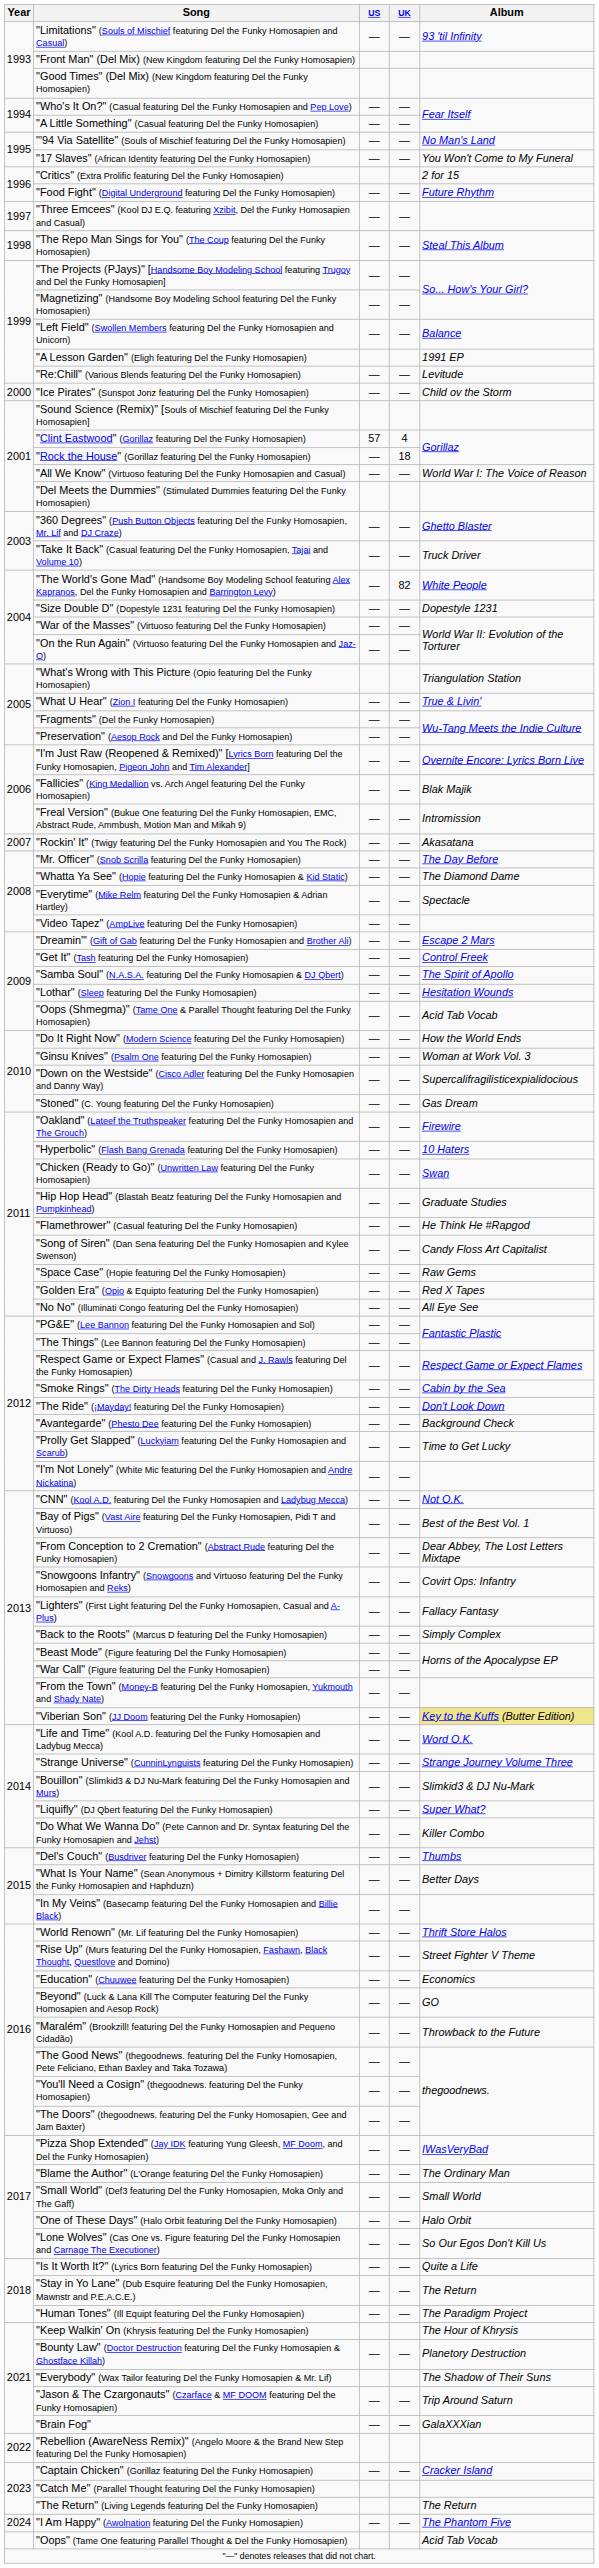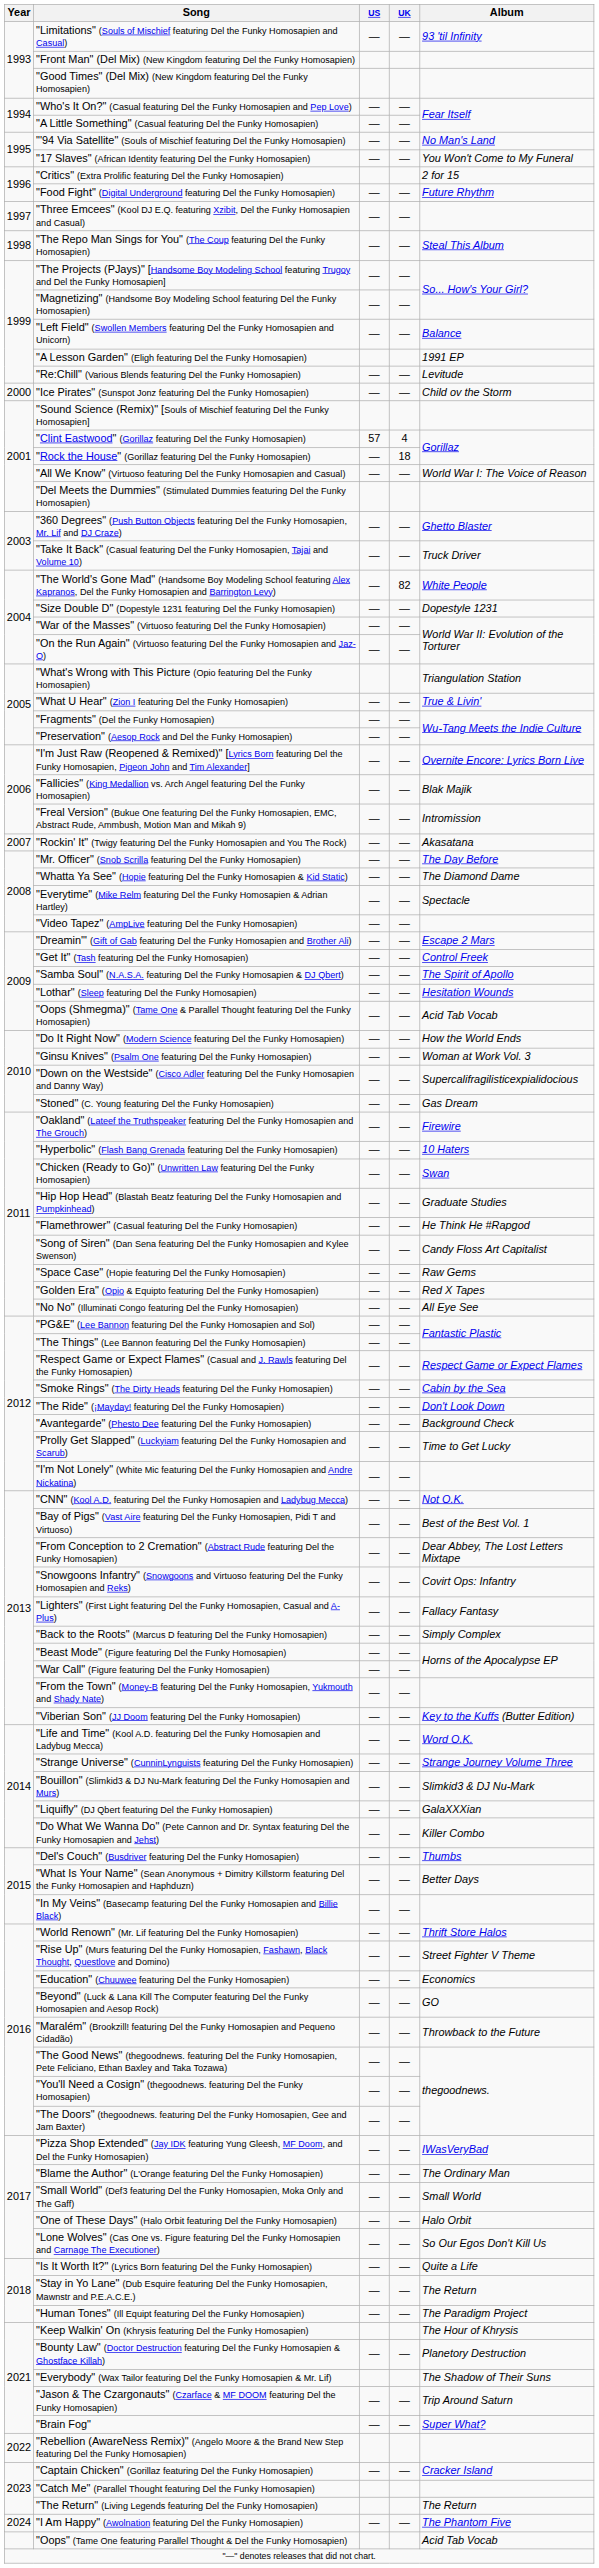"Viberian Son" (JJ Doom featuring Del the Funky Homosapien) | Album: khaki background -> no background
"Liquifly" (DJ Qbert featuring Del the Funky Homosapien) | Album: Super What? -> GalaXXXian
"Brain Fog" | Album: GalaXXXian -> Super What?
